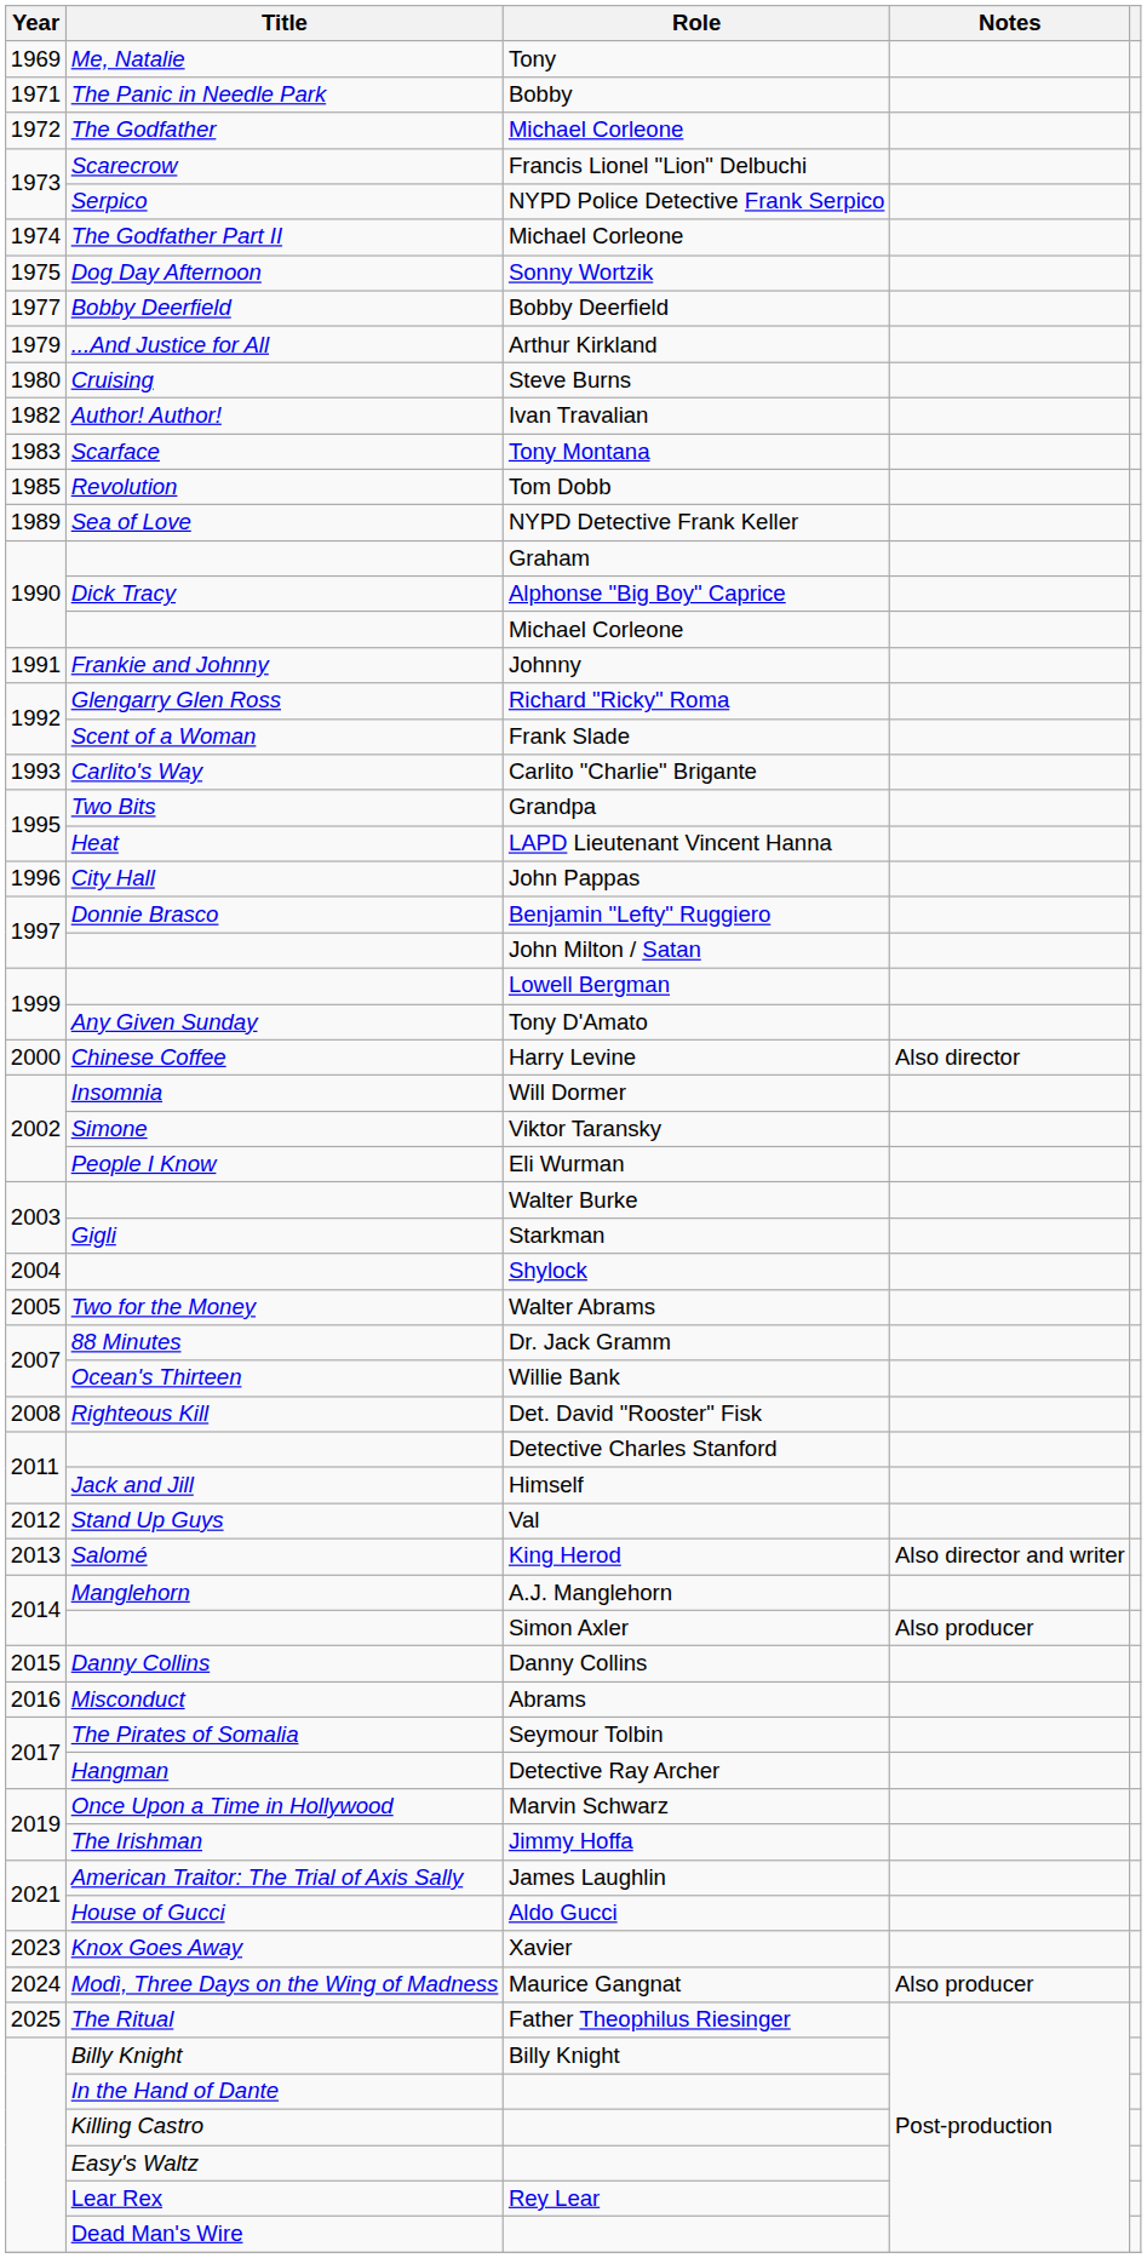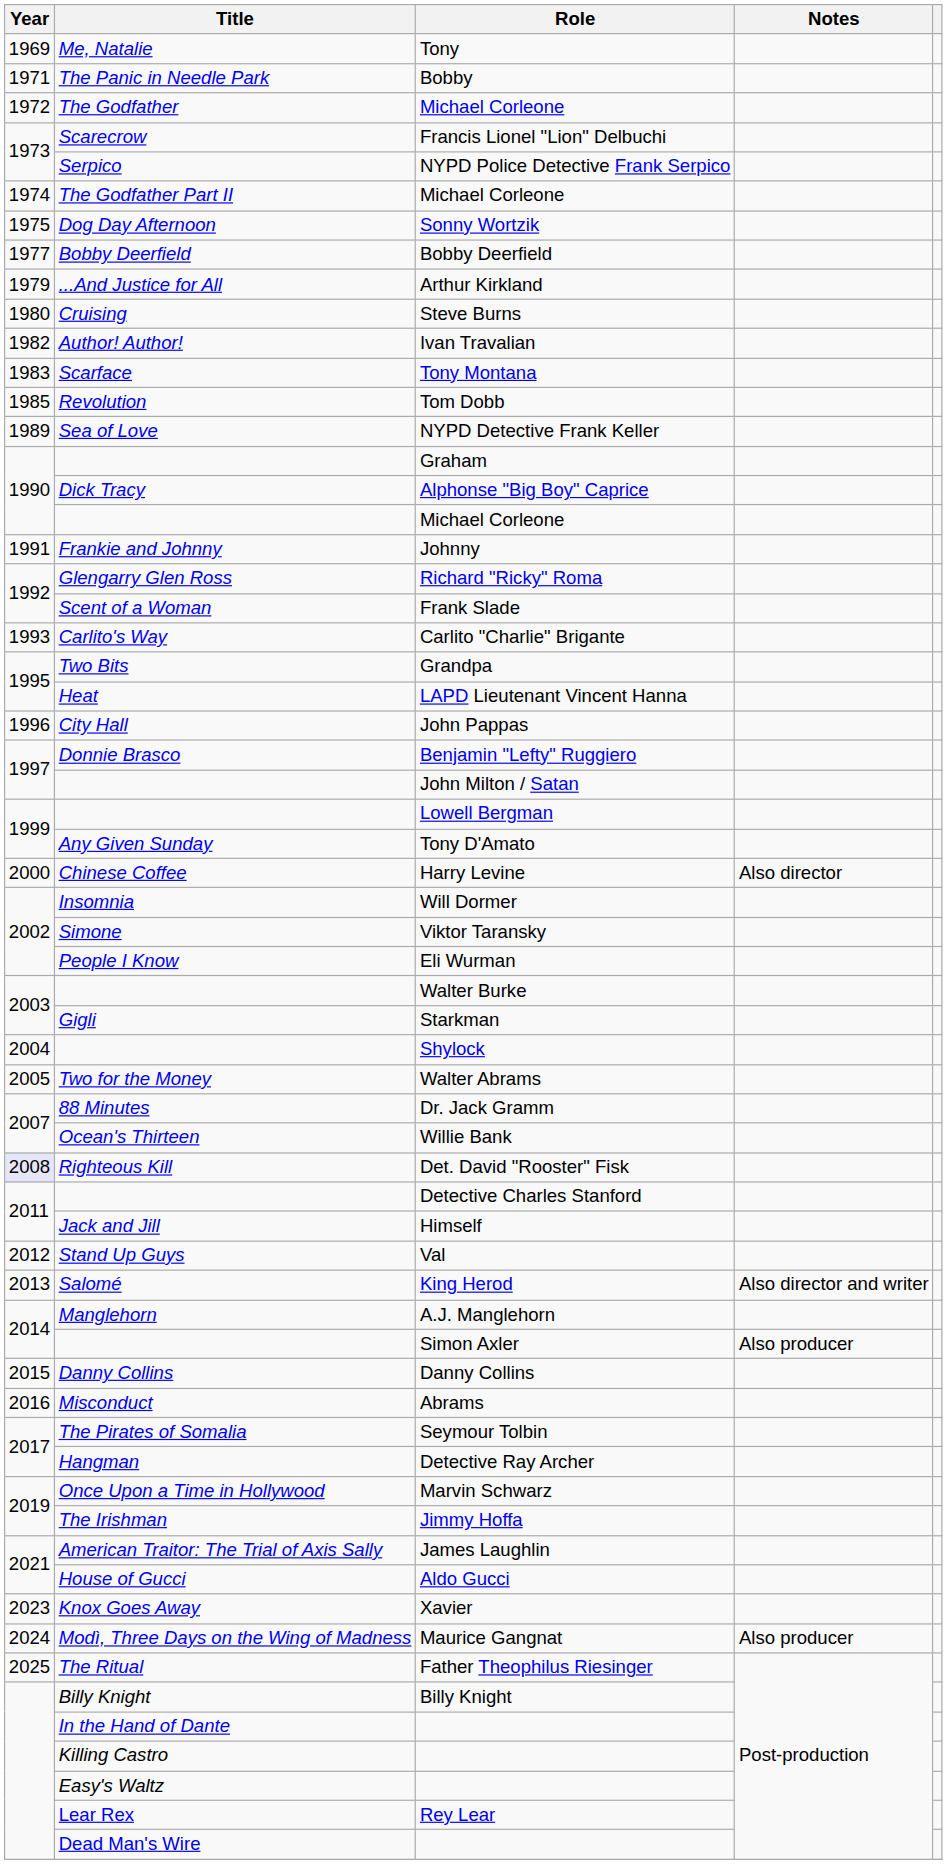Det. David "Rooster" Fisk | Year: no background -> lavender background
